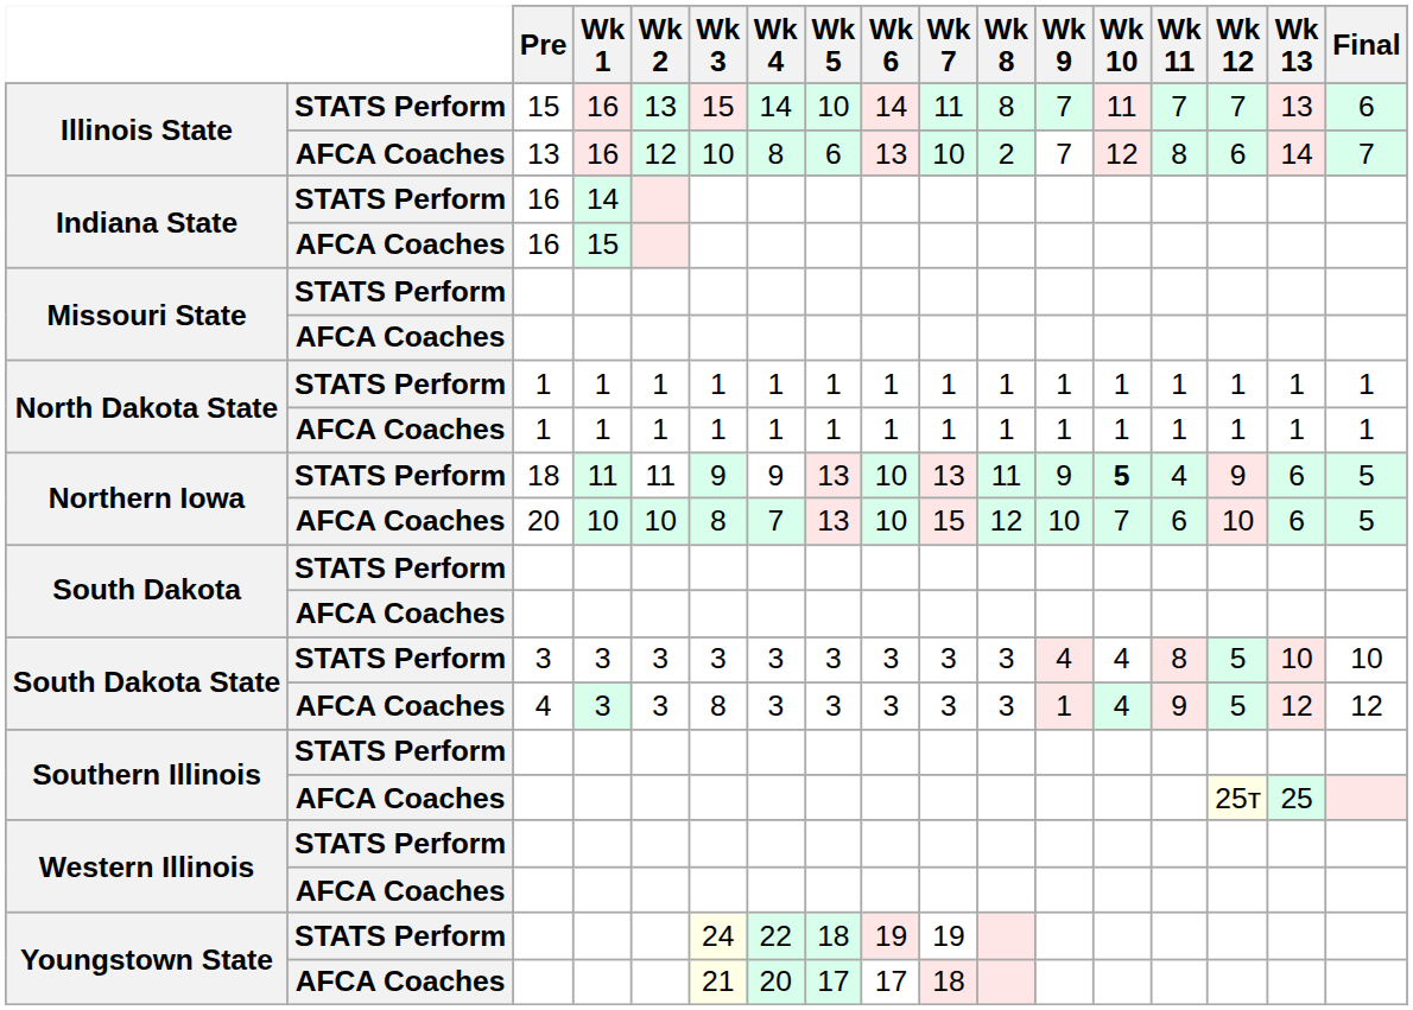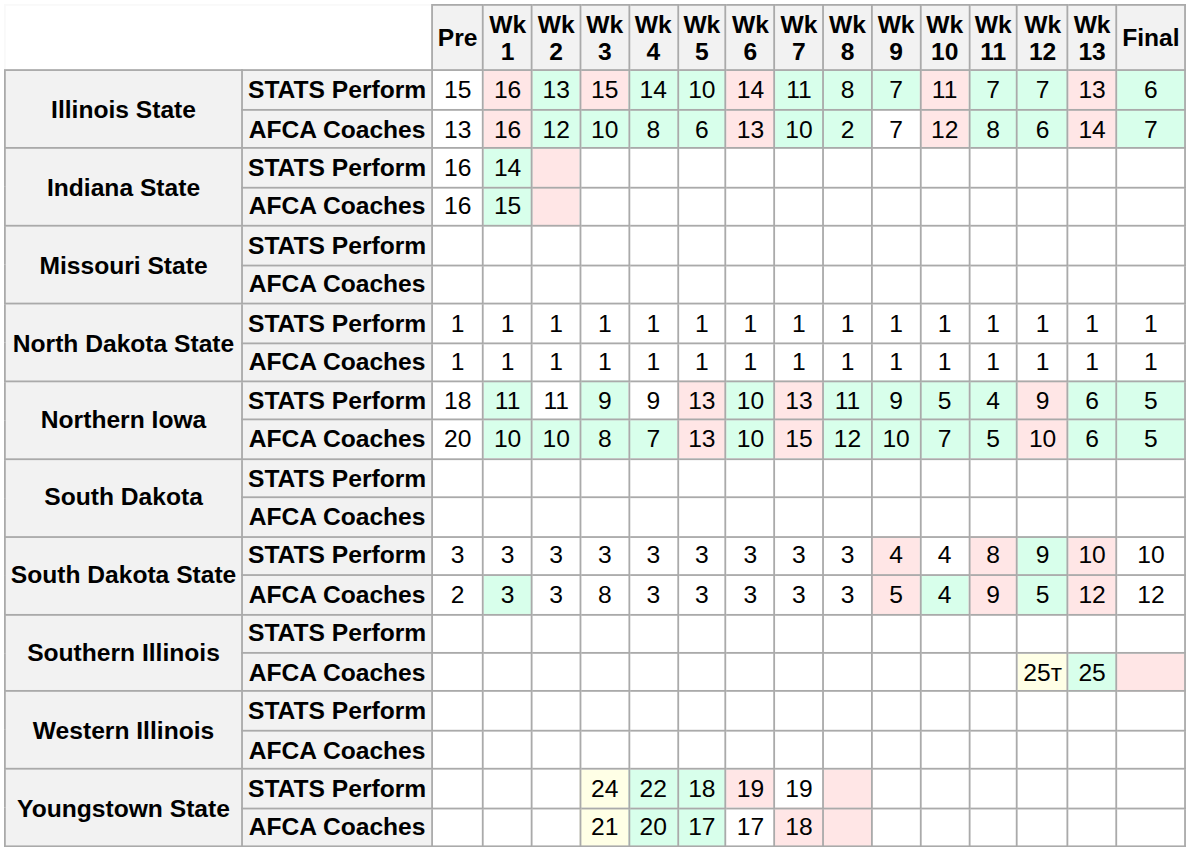Northern Iowa / STATS Perform | Wk 10: bold -> normal
Northern Iowa / AFCA Coaches | Wk 11: 6 -> 5
South Dakota State / STATS Perform | Wk 12: 5 -> 9
South Dakota State / AFCA Coaches | Pre: 4 -> 2
South Dakota State / AFCA Coaches | Wk 9: 1 -> 5
